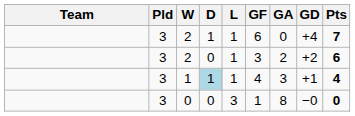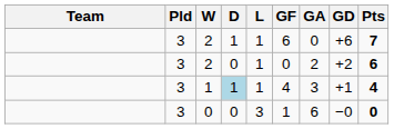row 2 | GD: +4 -> +6
row 3 | GF: 3 -> 0
row 5 | GA: 8 -> 6
